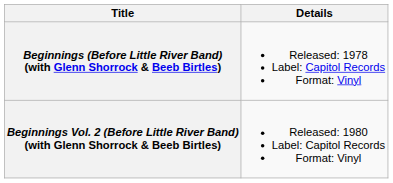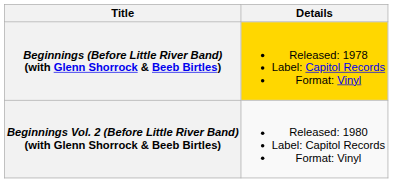row 2 | Details: no background -> gold background
